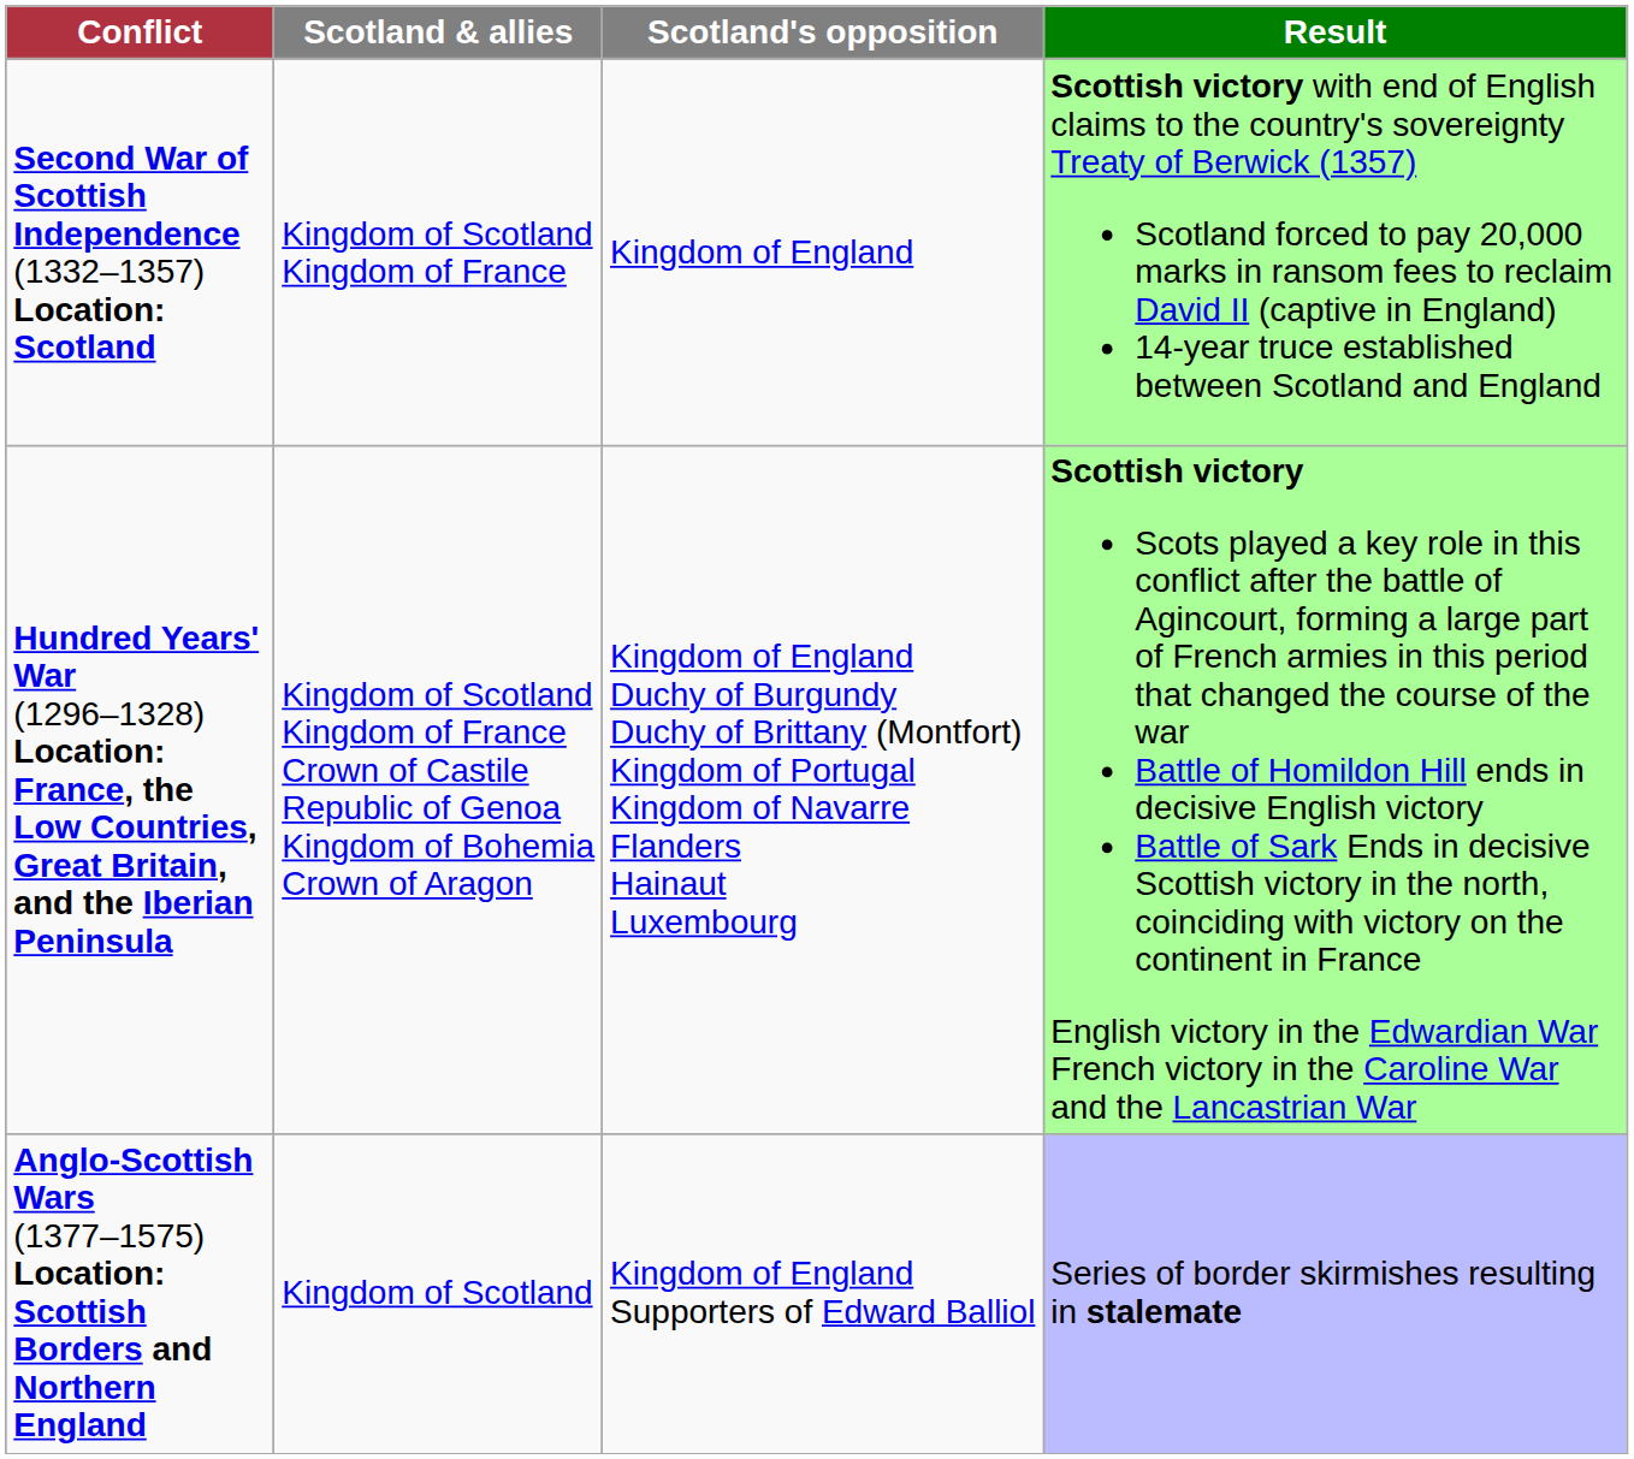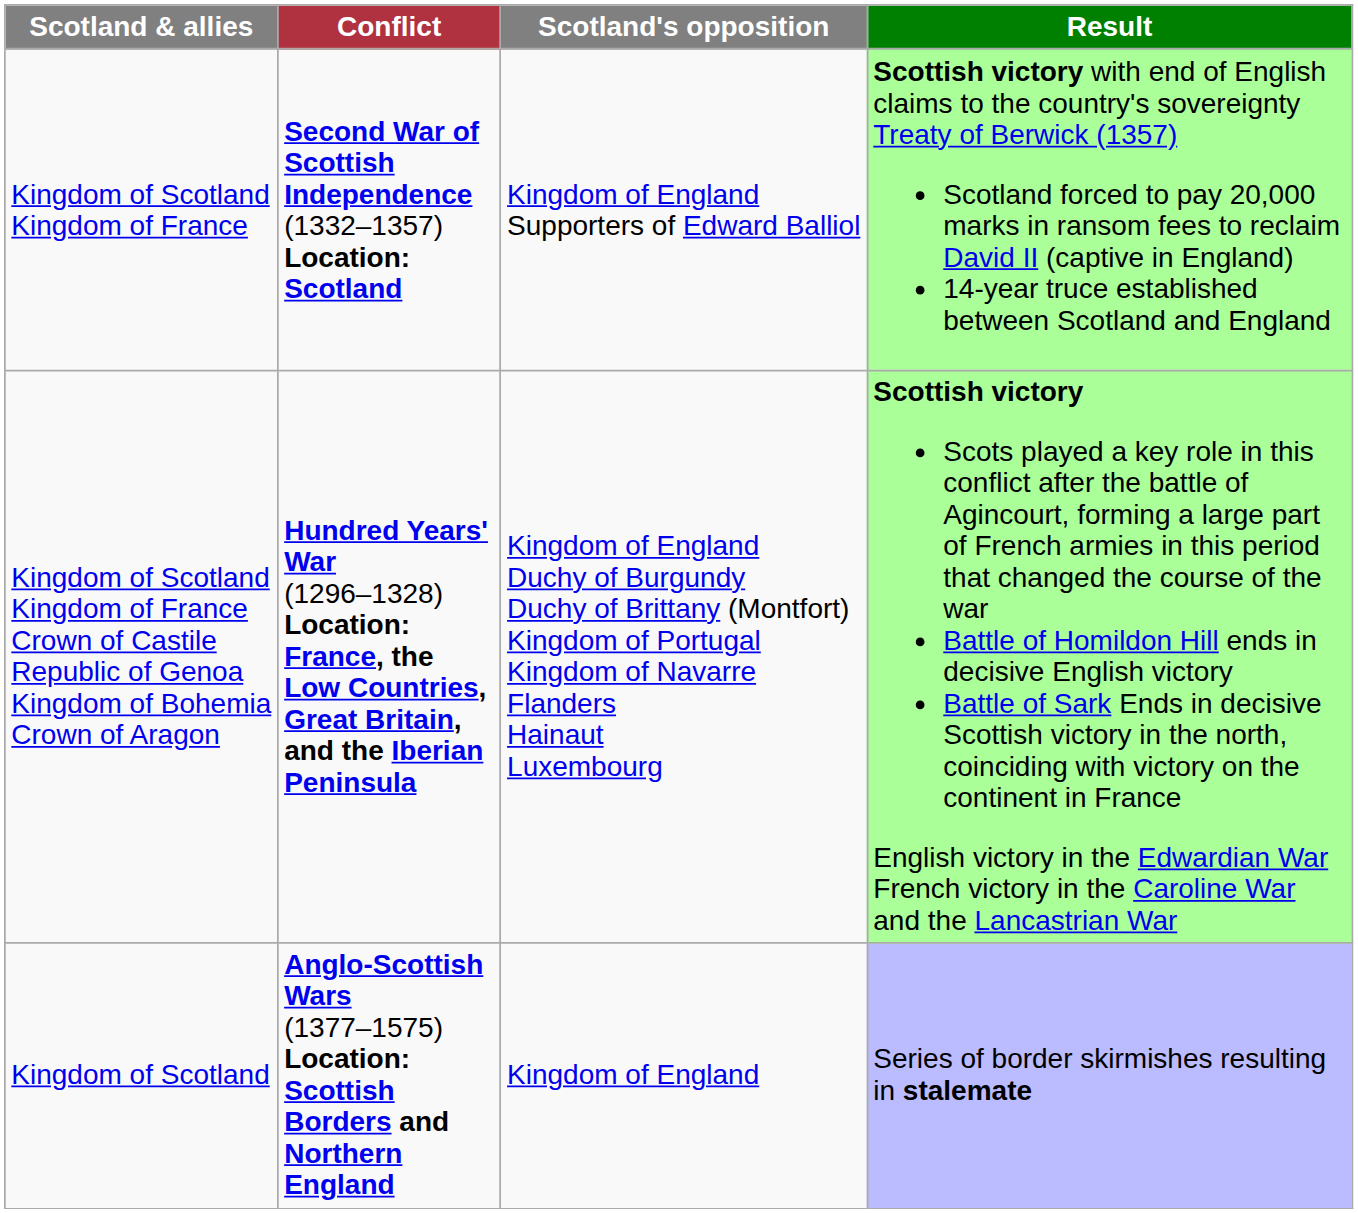columns swapped: Conflict <-> Scotland & allies
row 2 | Scotland's opposition: Kingdom of England -> Kingdom of England Supporters of Edward Balliol
row 4 | Scotland's opposition: Kingdom of England Supporters of Edward Balliol -> Kingdom of England
